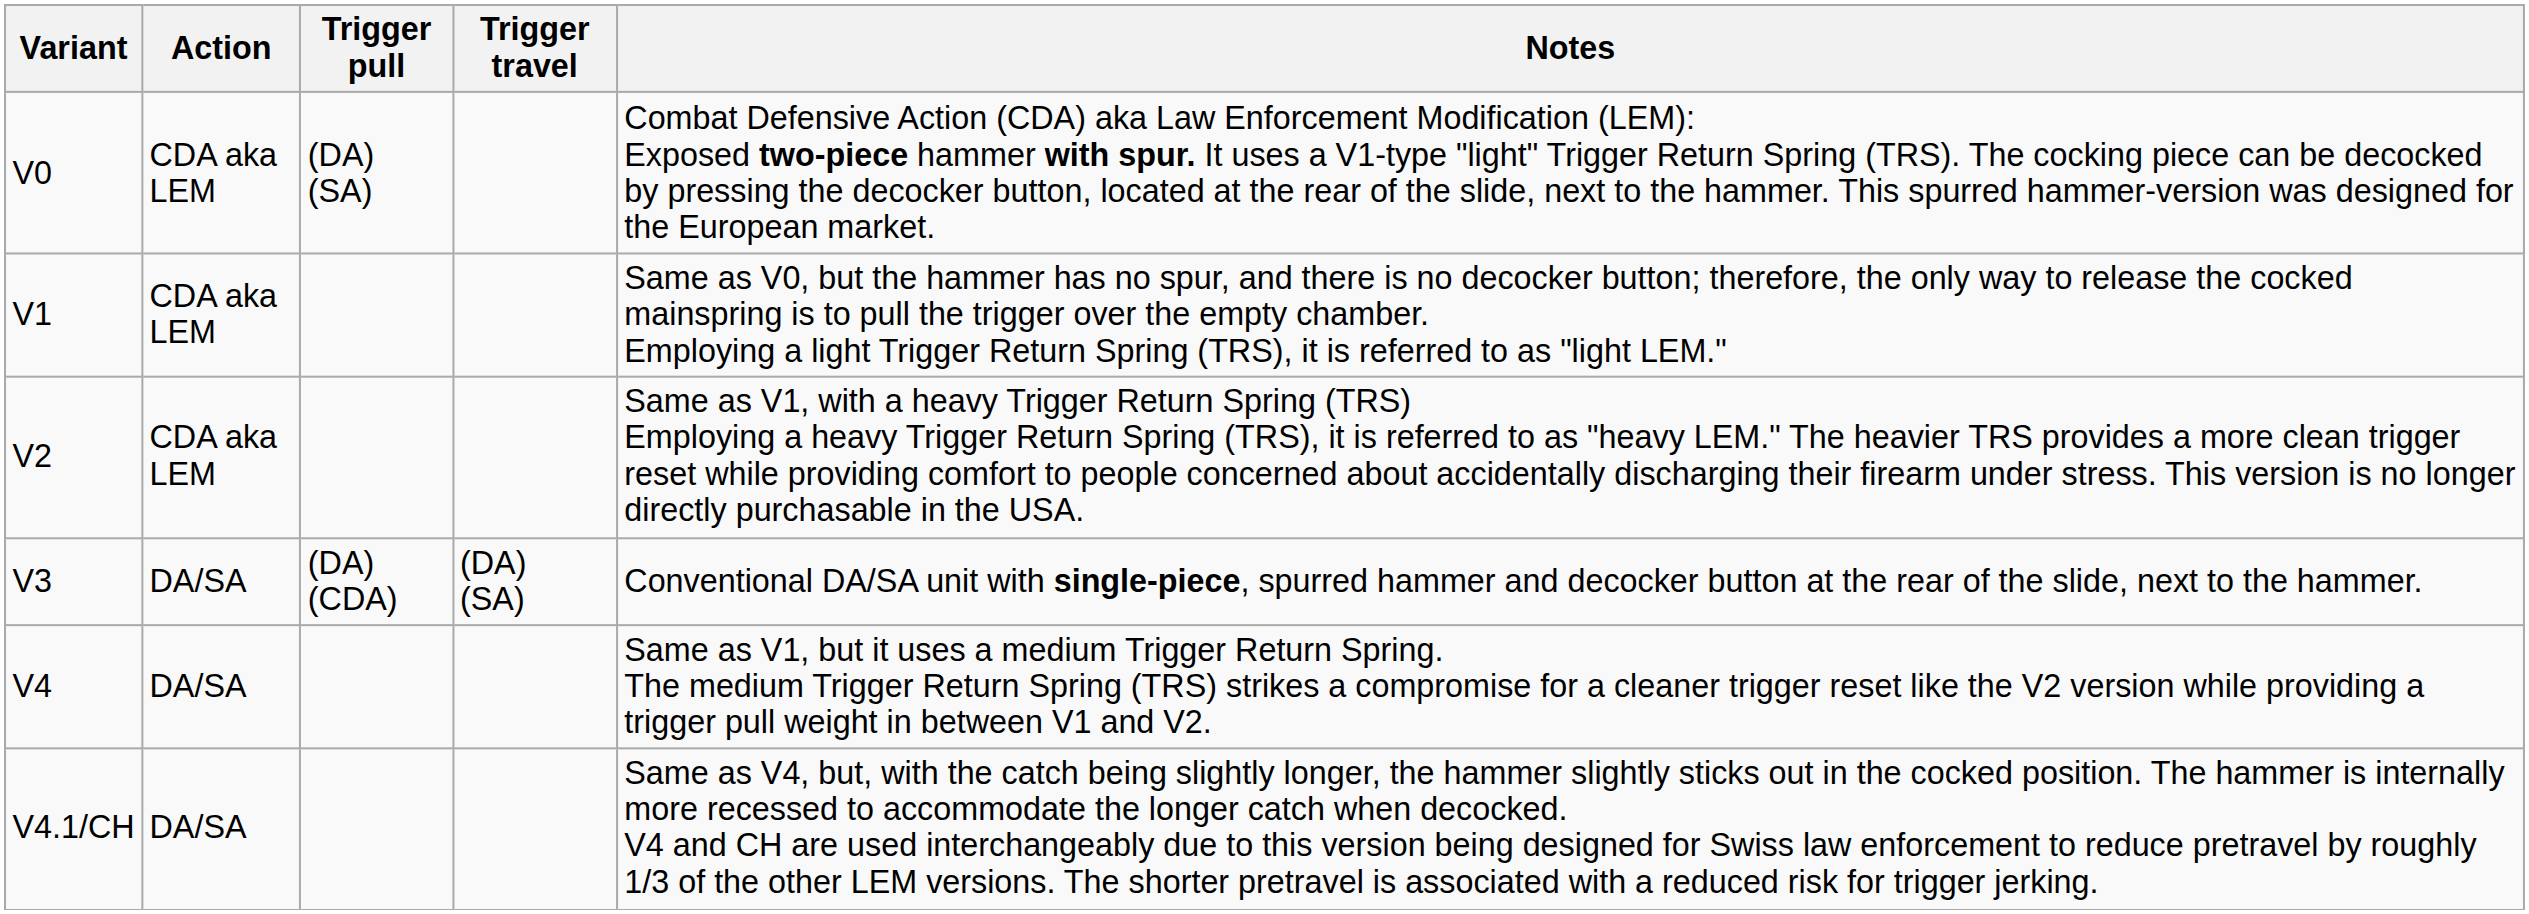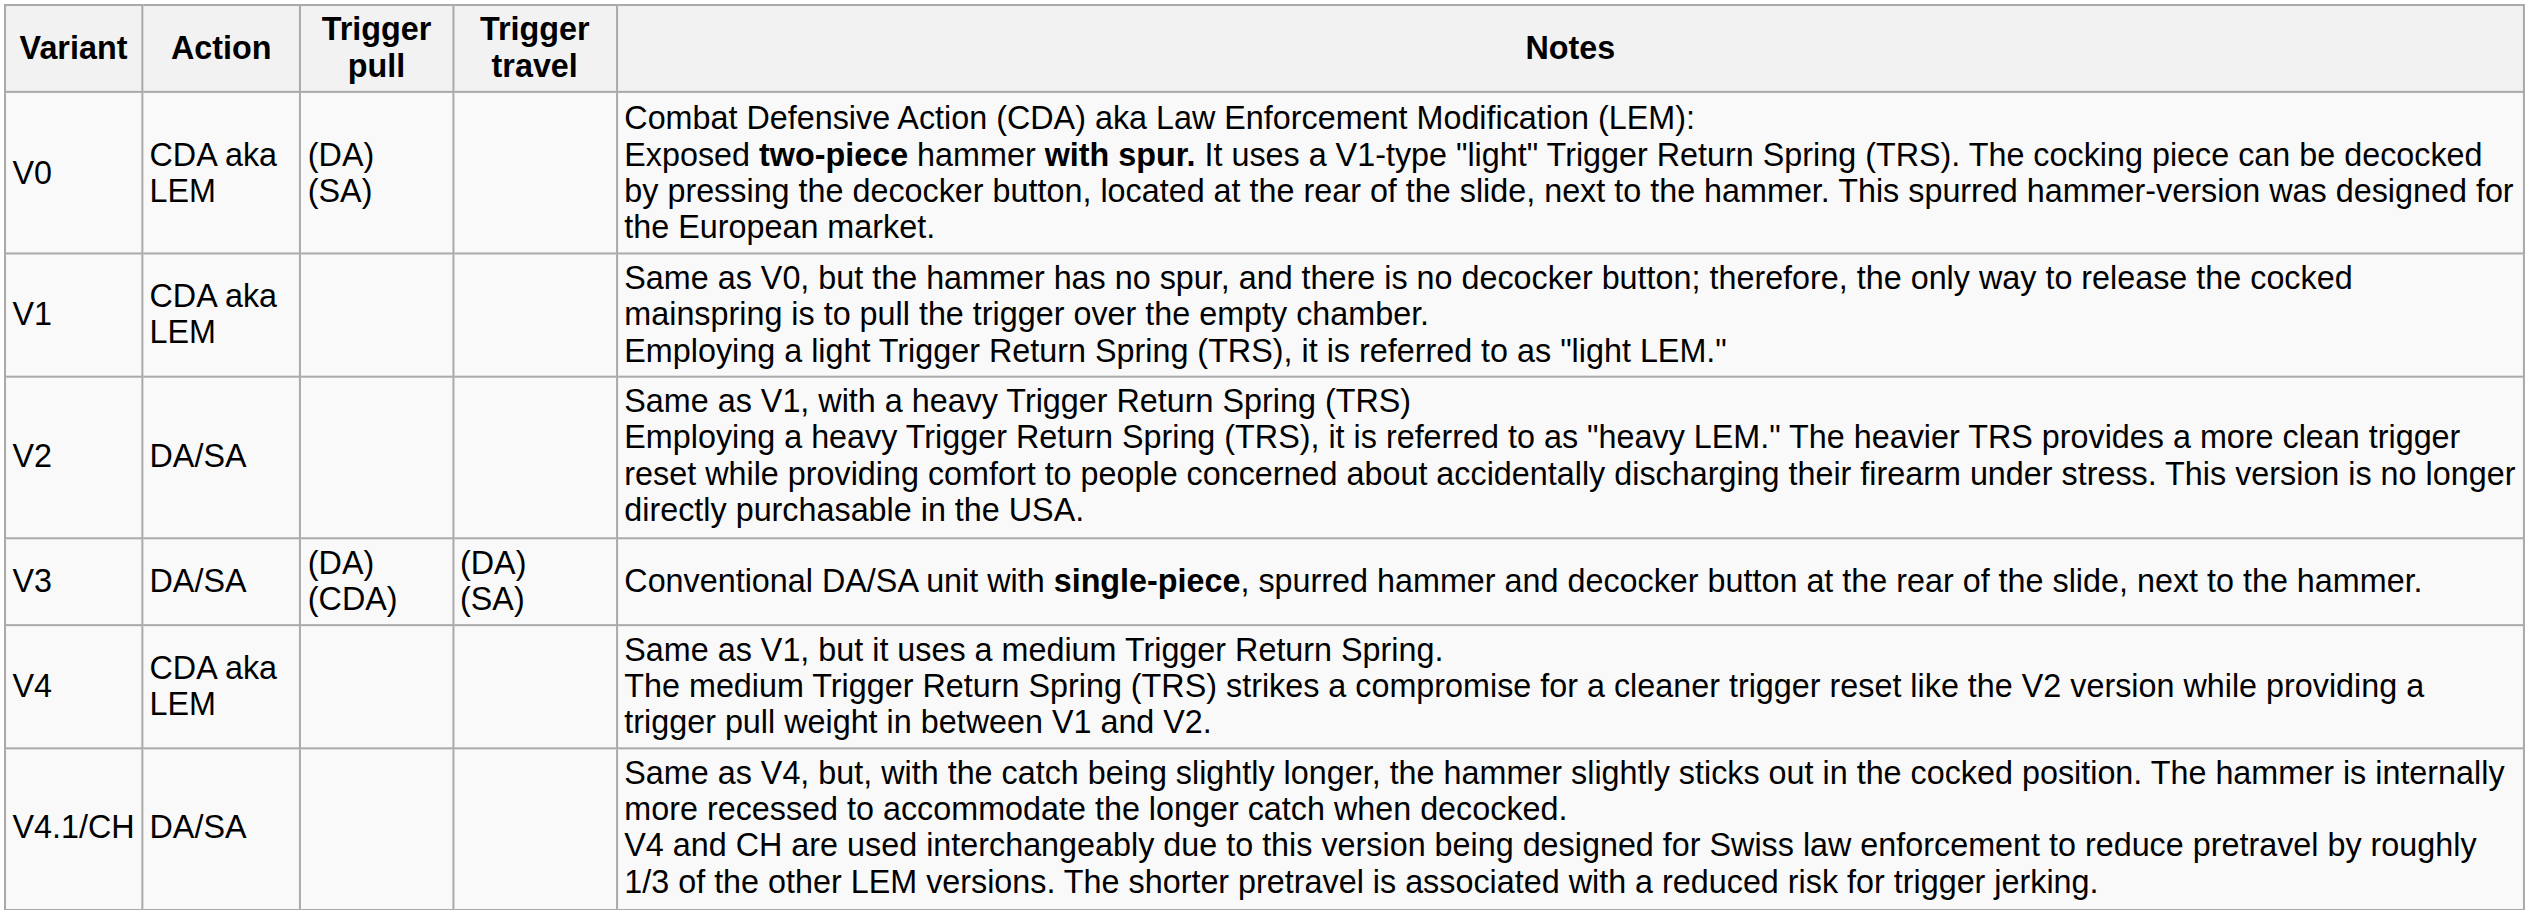V2 | Action: CDA aka LEM -> DA/SA
V4 | Action: DA/SA -> CDA aka LEM
